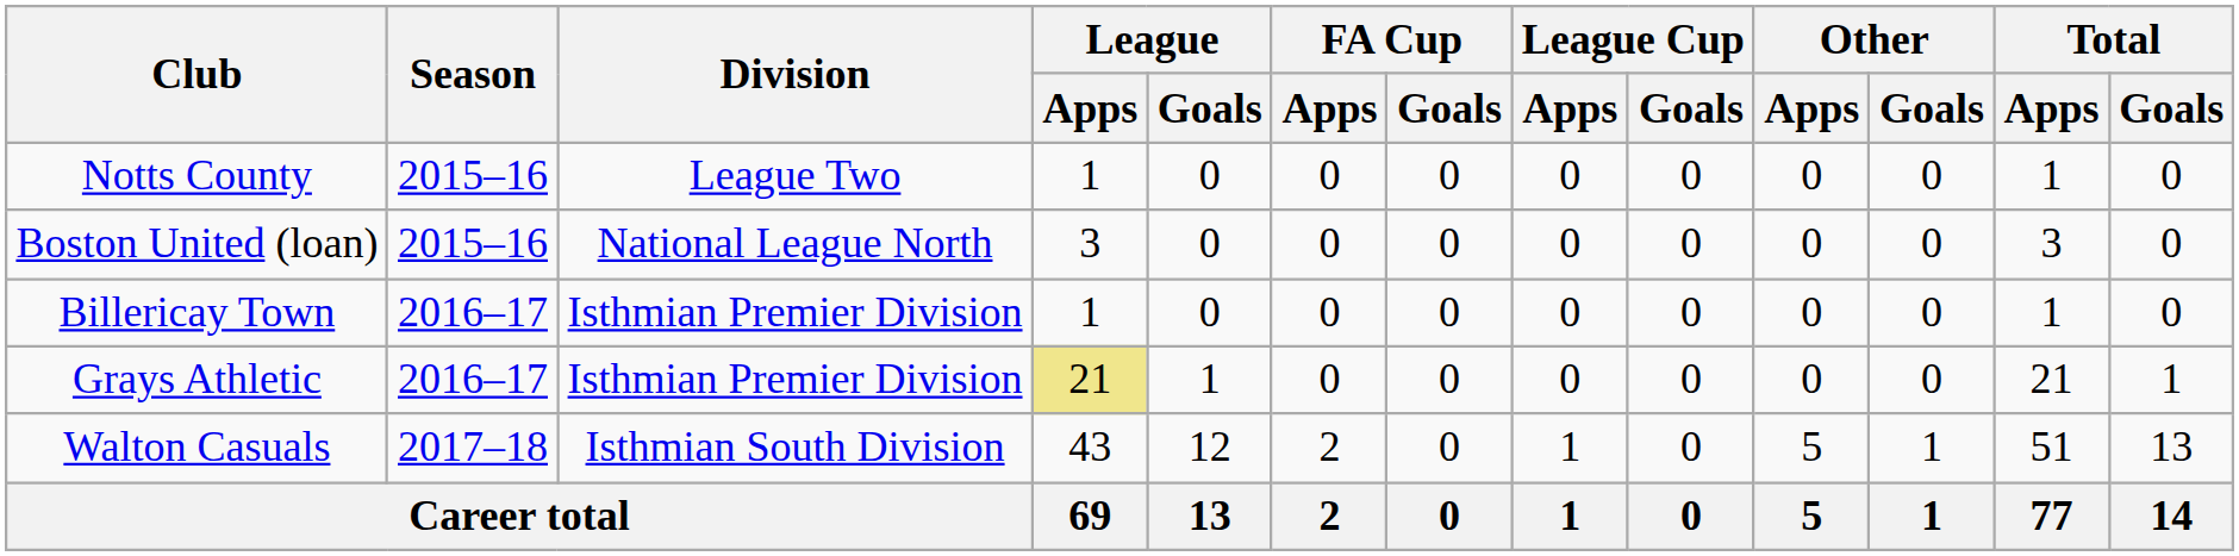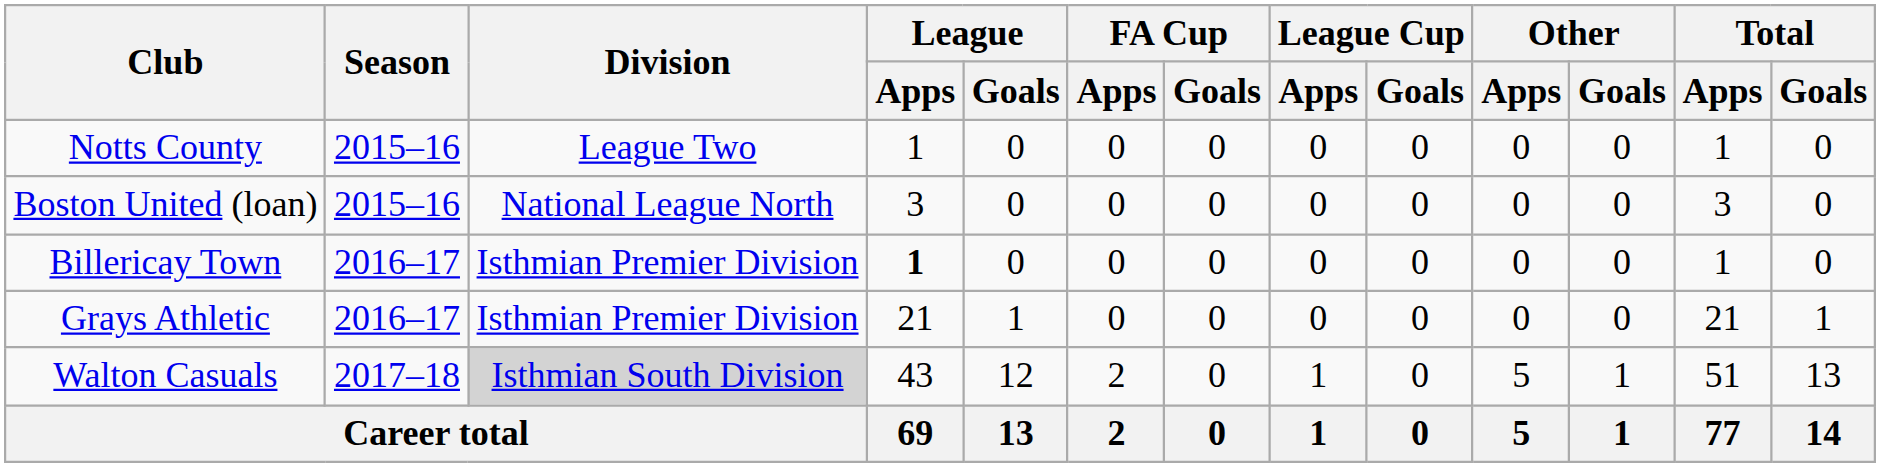Billericay Town | League / Apps: normal -> bold
Grays Athletic | League / Apps: khaki background -> no background
Walton Casuals | Division: no background -> lightgrey background
